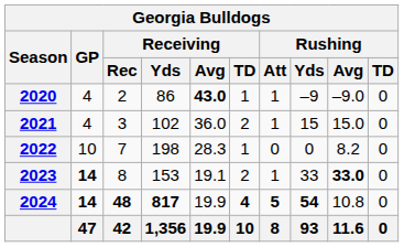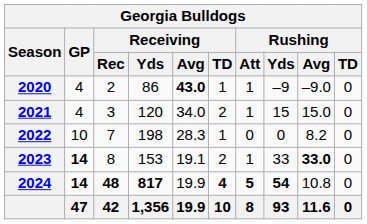2021 | Receiving / Yds: 102 -> 120
2021 | Receiving / Avg: 36.0 -> 34.0
